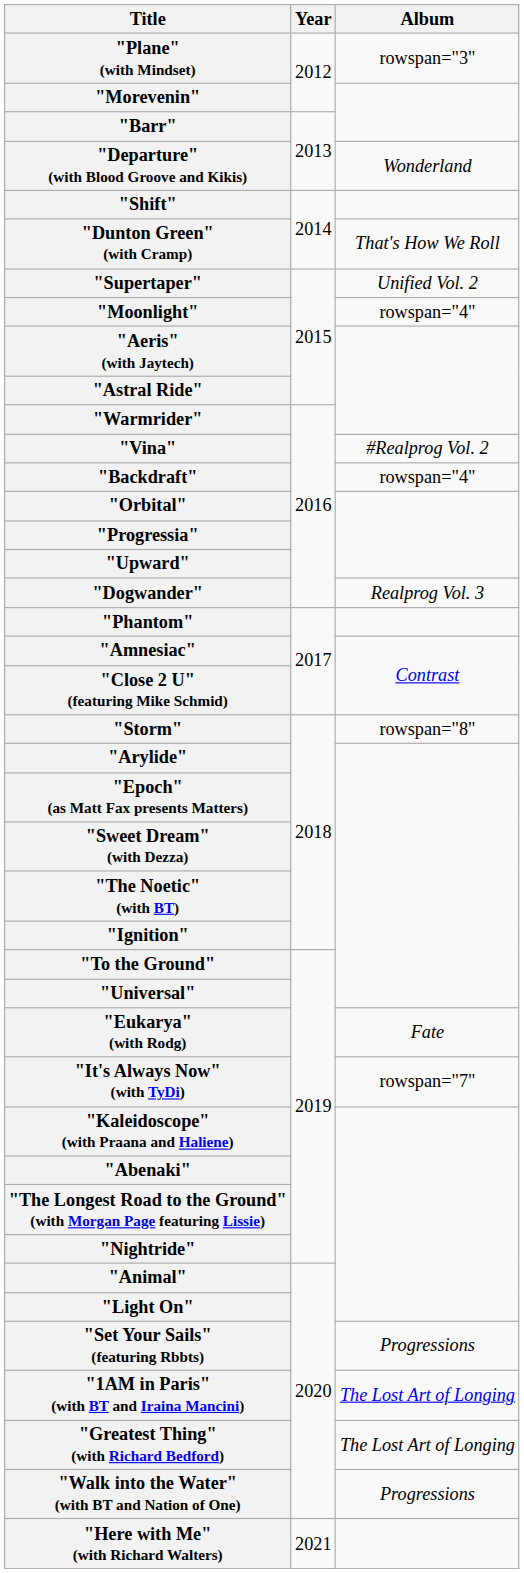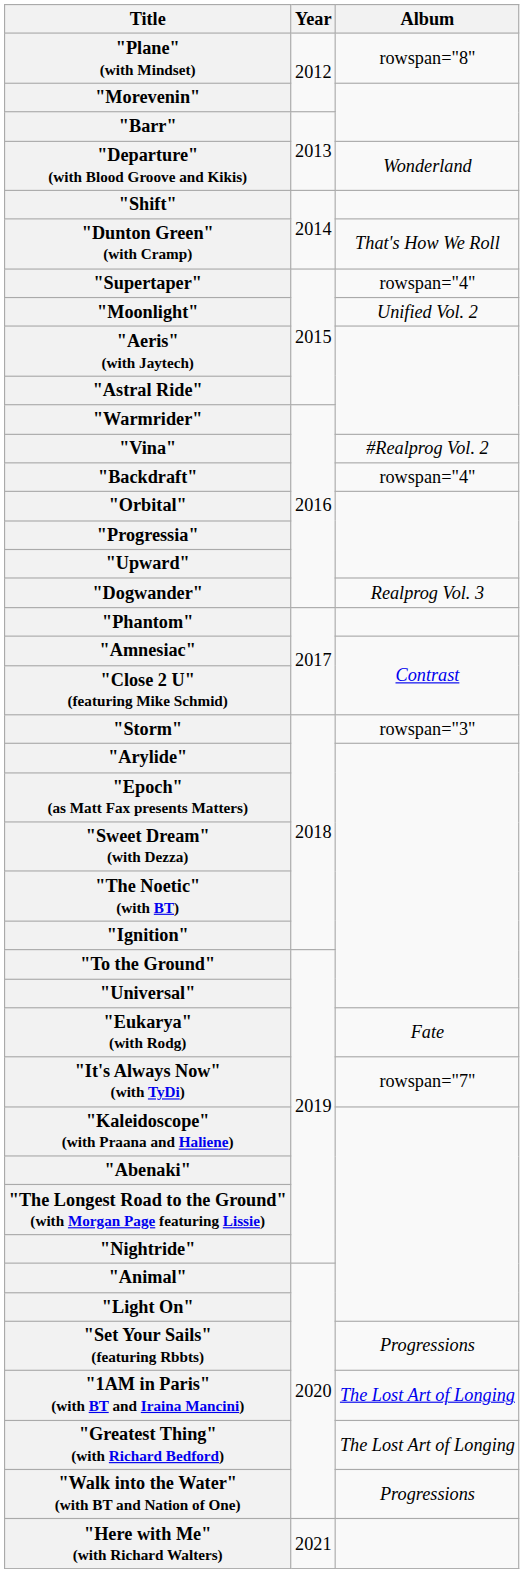"Plane" (with Mindset) | Album: rowspan="3" -> rowspan="8"
"Supertaper" | Album: Unified Vol. 2 -> rowspan="4"
"Moonlight" | Album: rowspan="4" -> Unified Vol. 2
"Storm" | Album: rowspan="8" -> rowspan="3"
